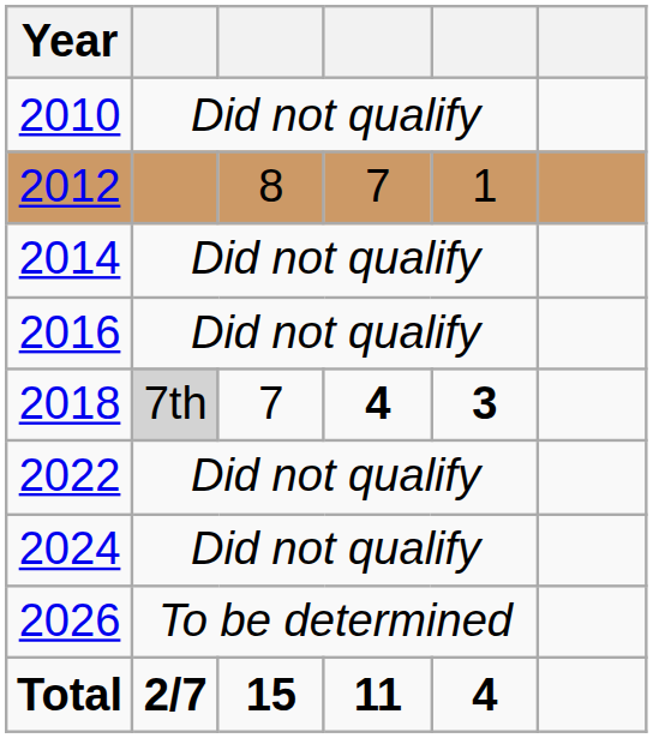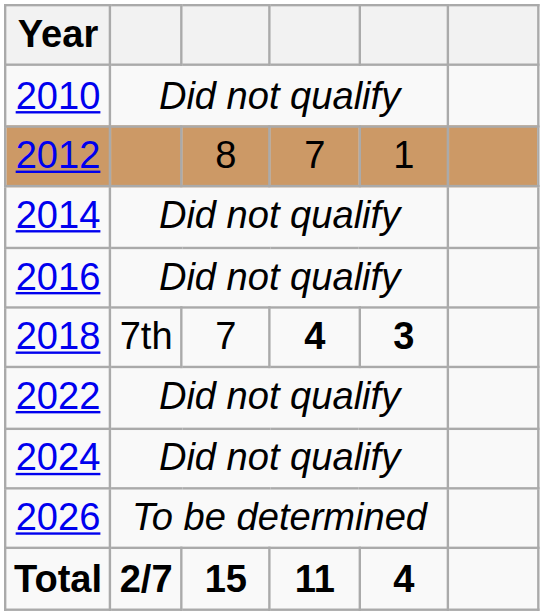2018 | column 2: lightgrey background -> no background
